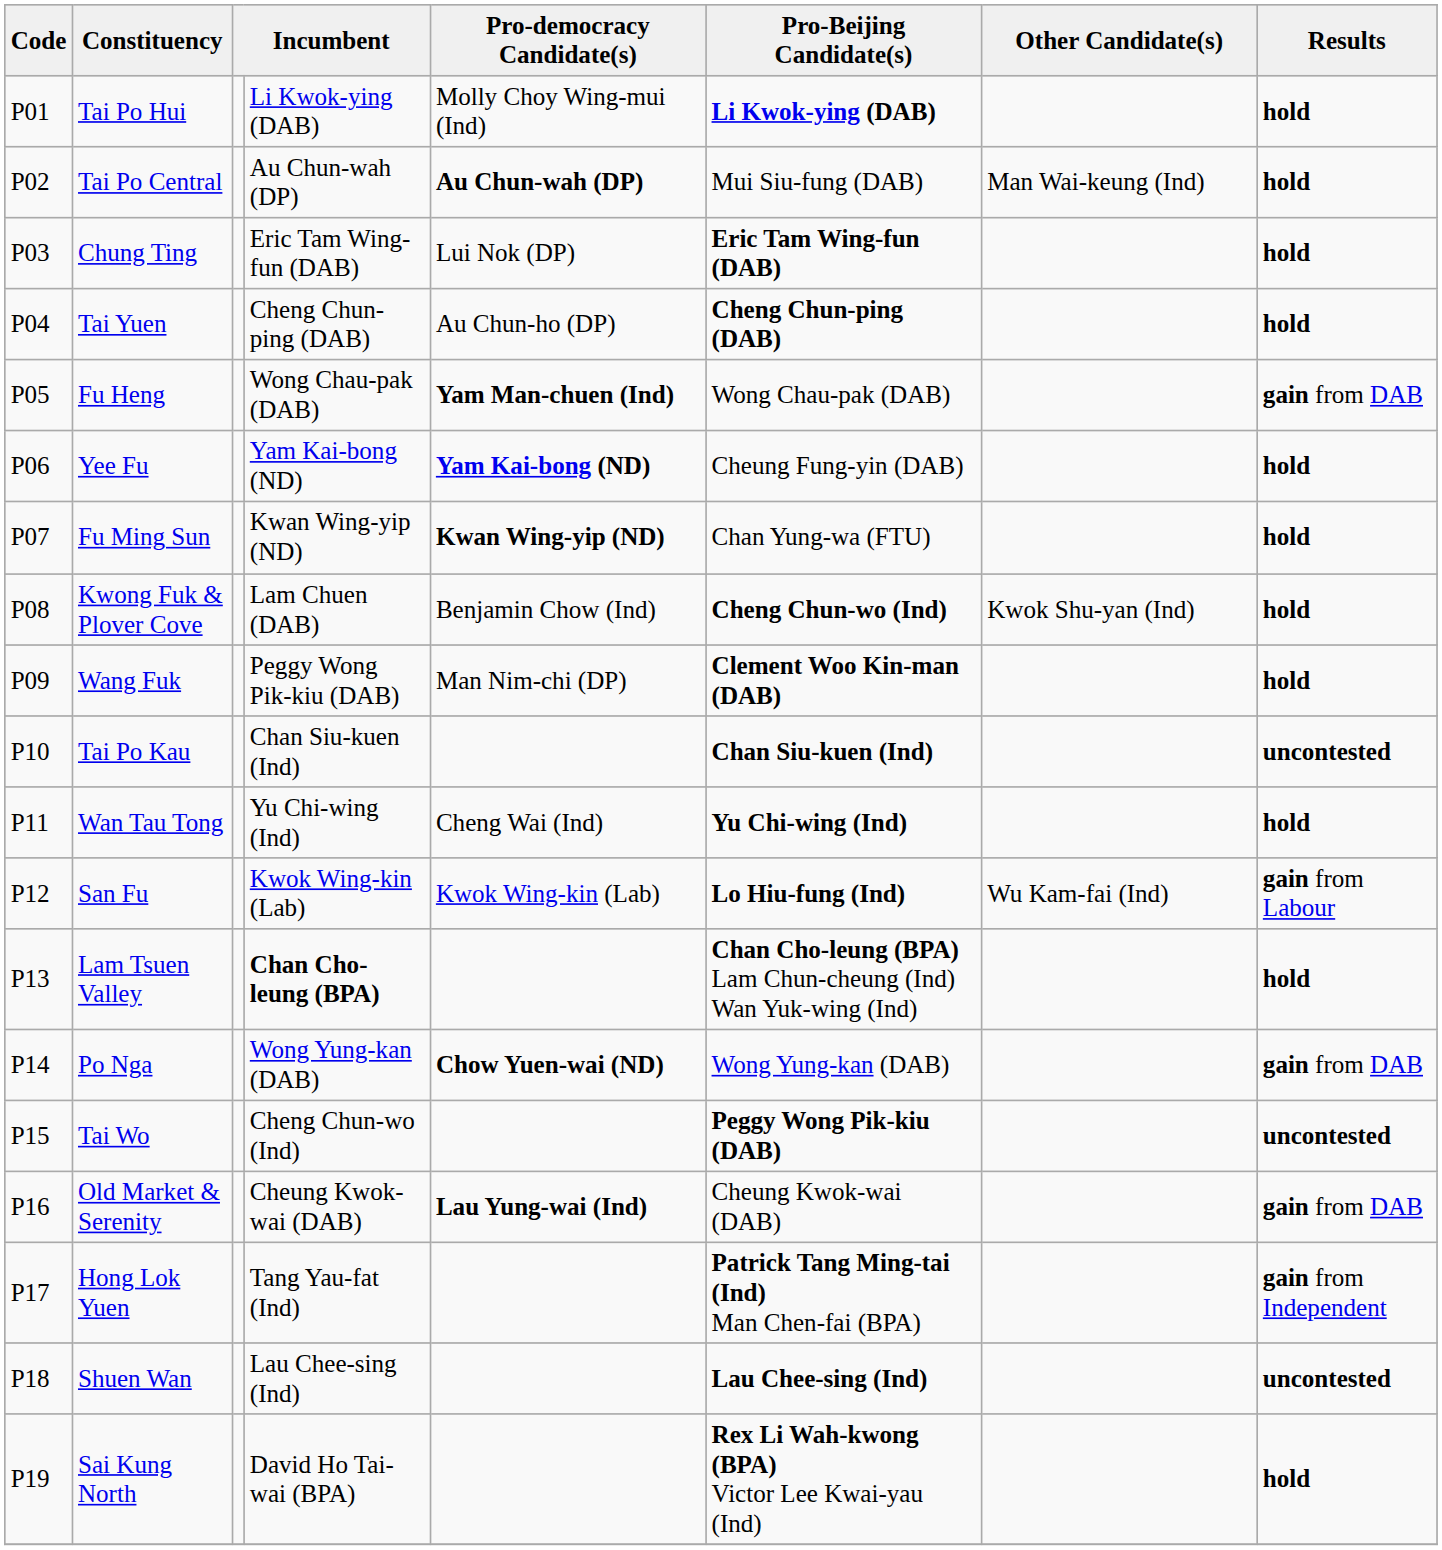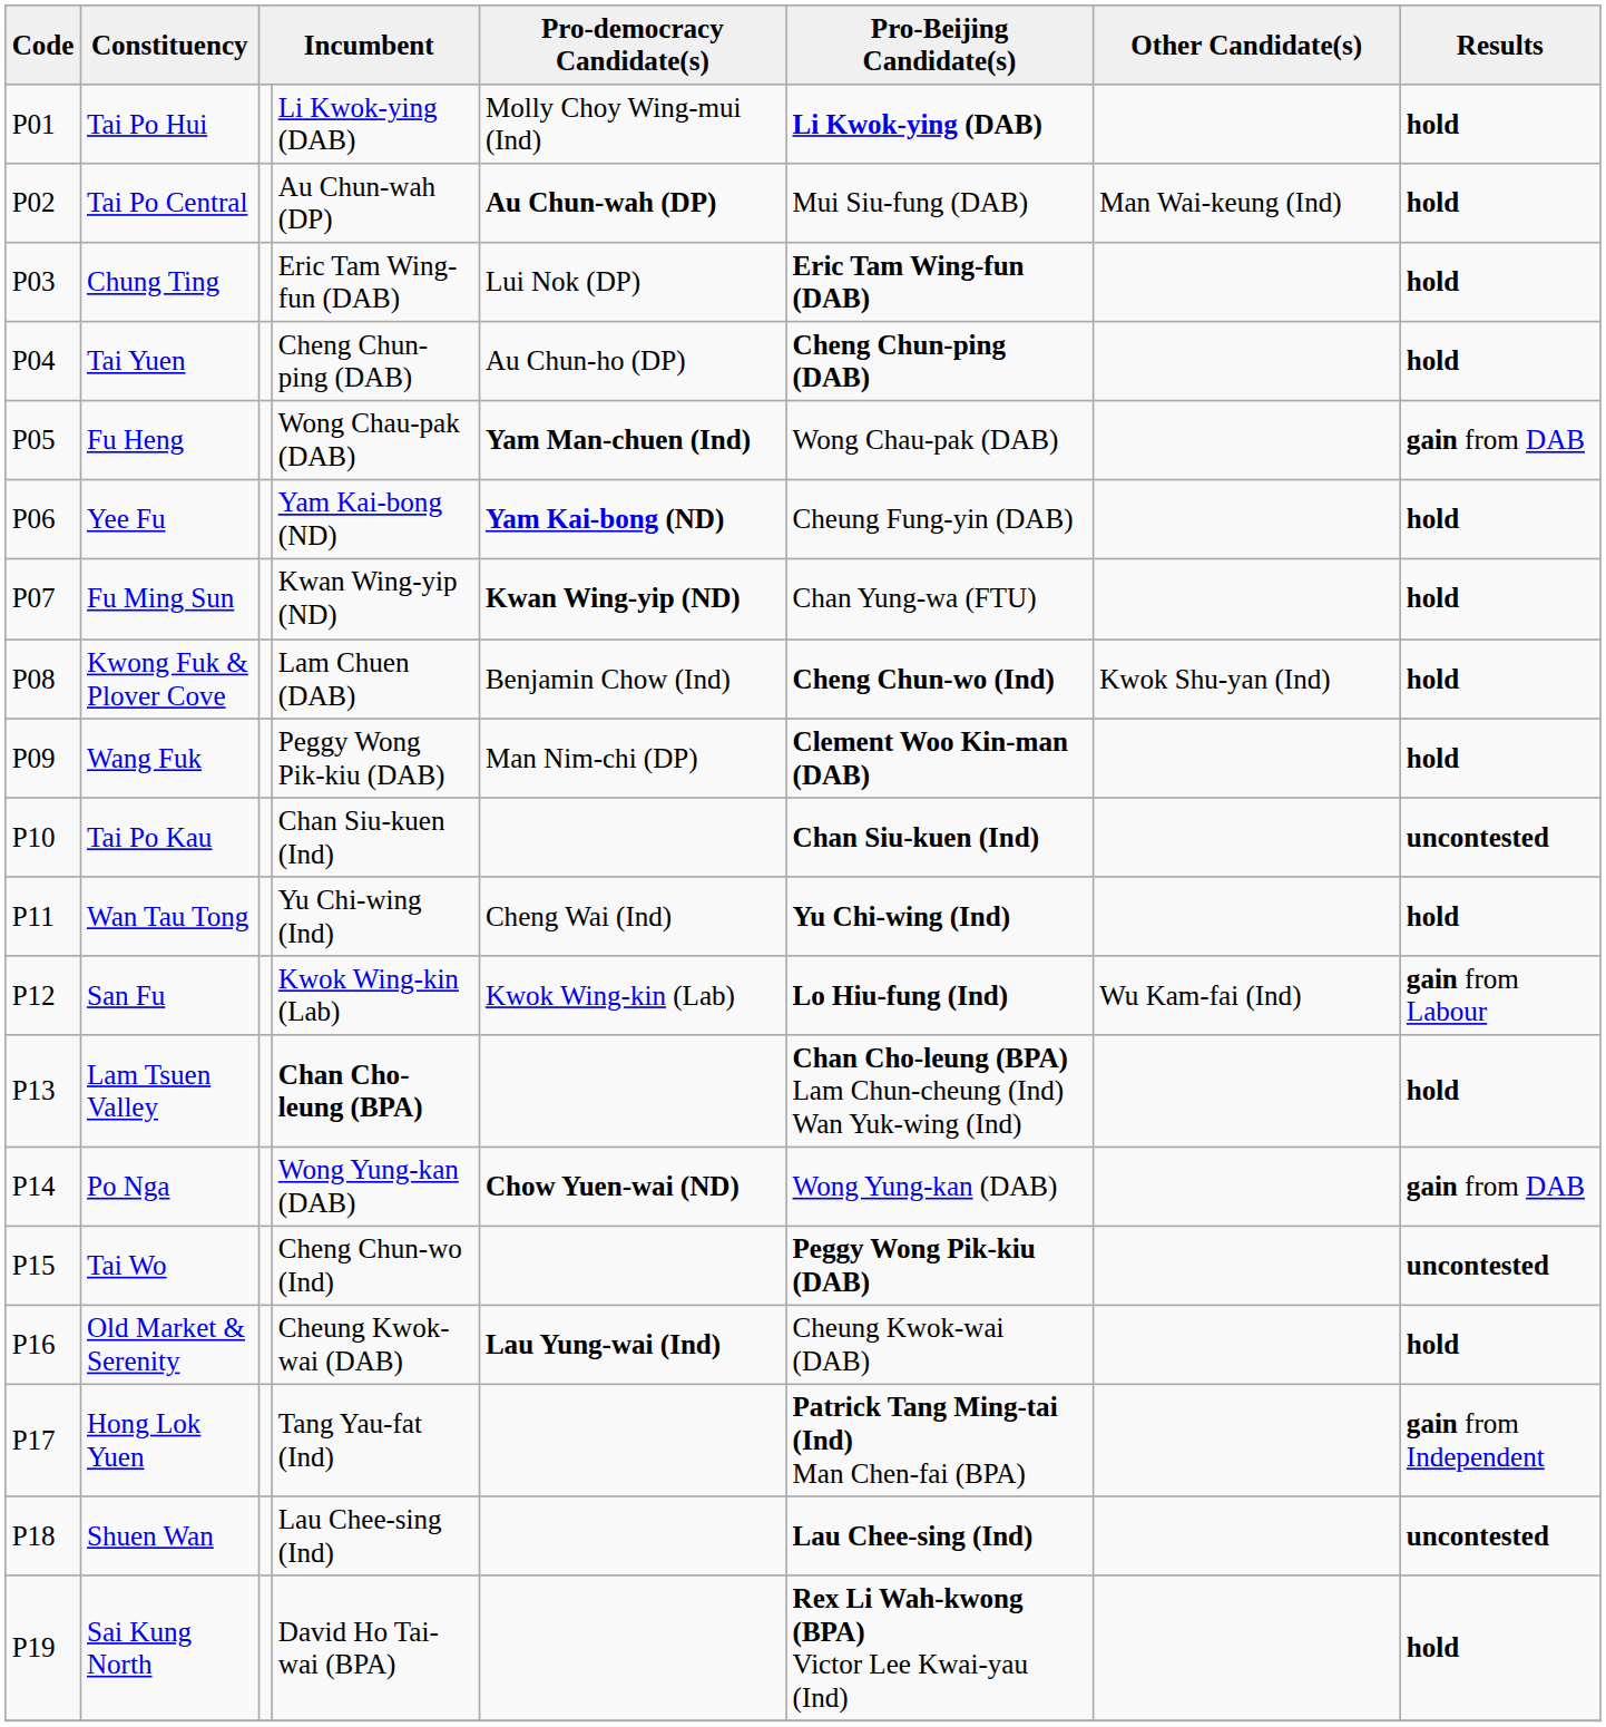Old Market & Serenity | column 8: gain from DAB -> hold
